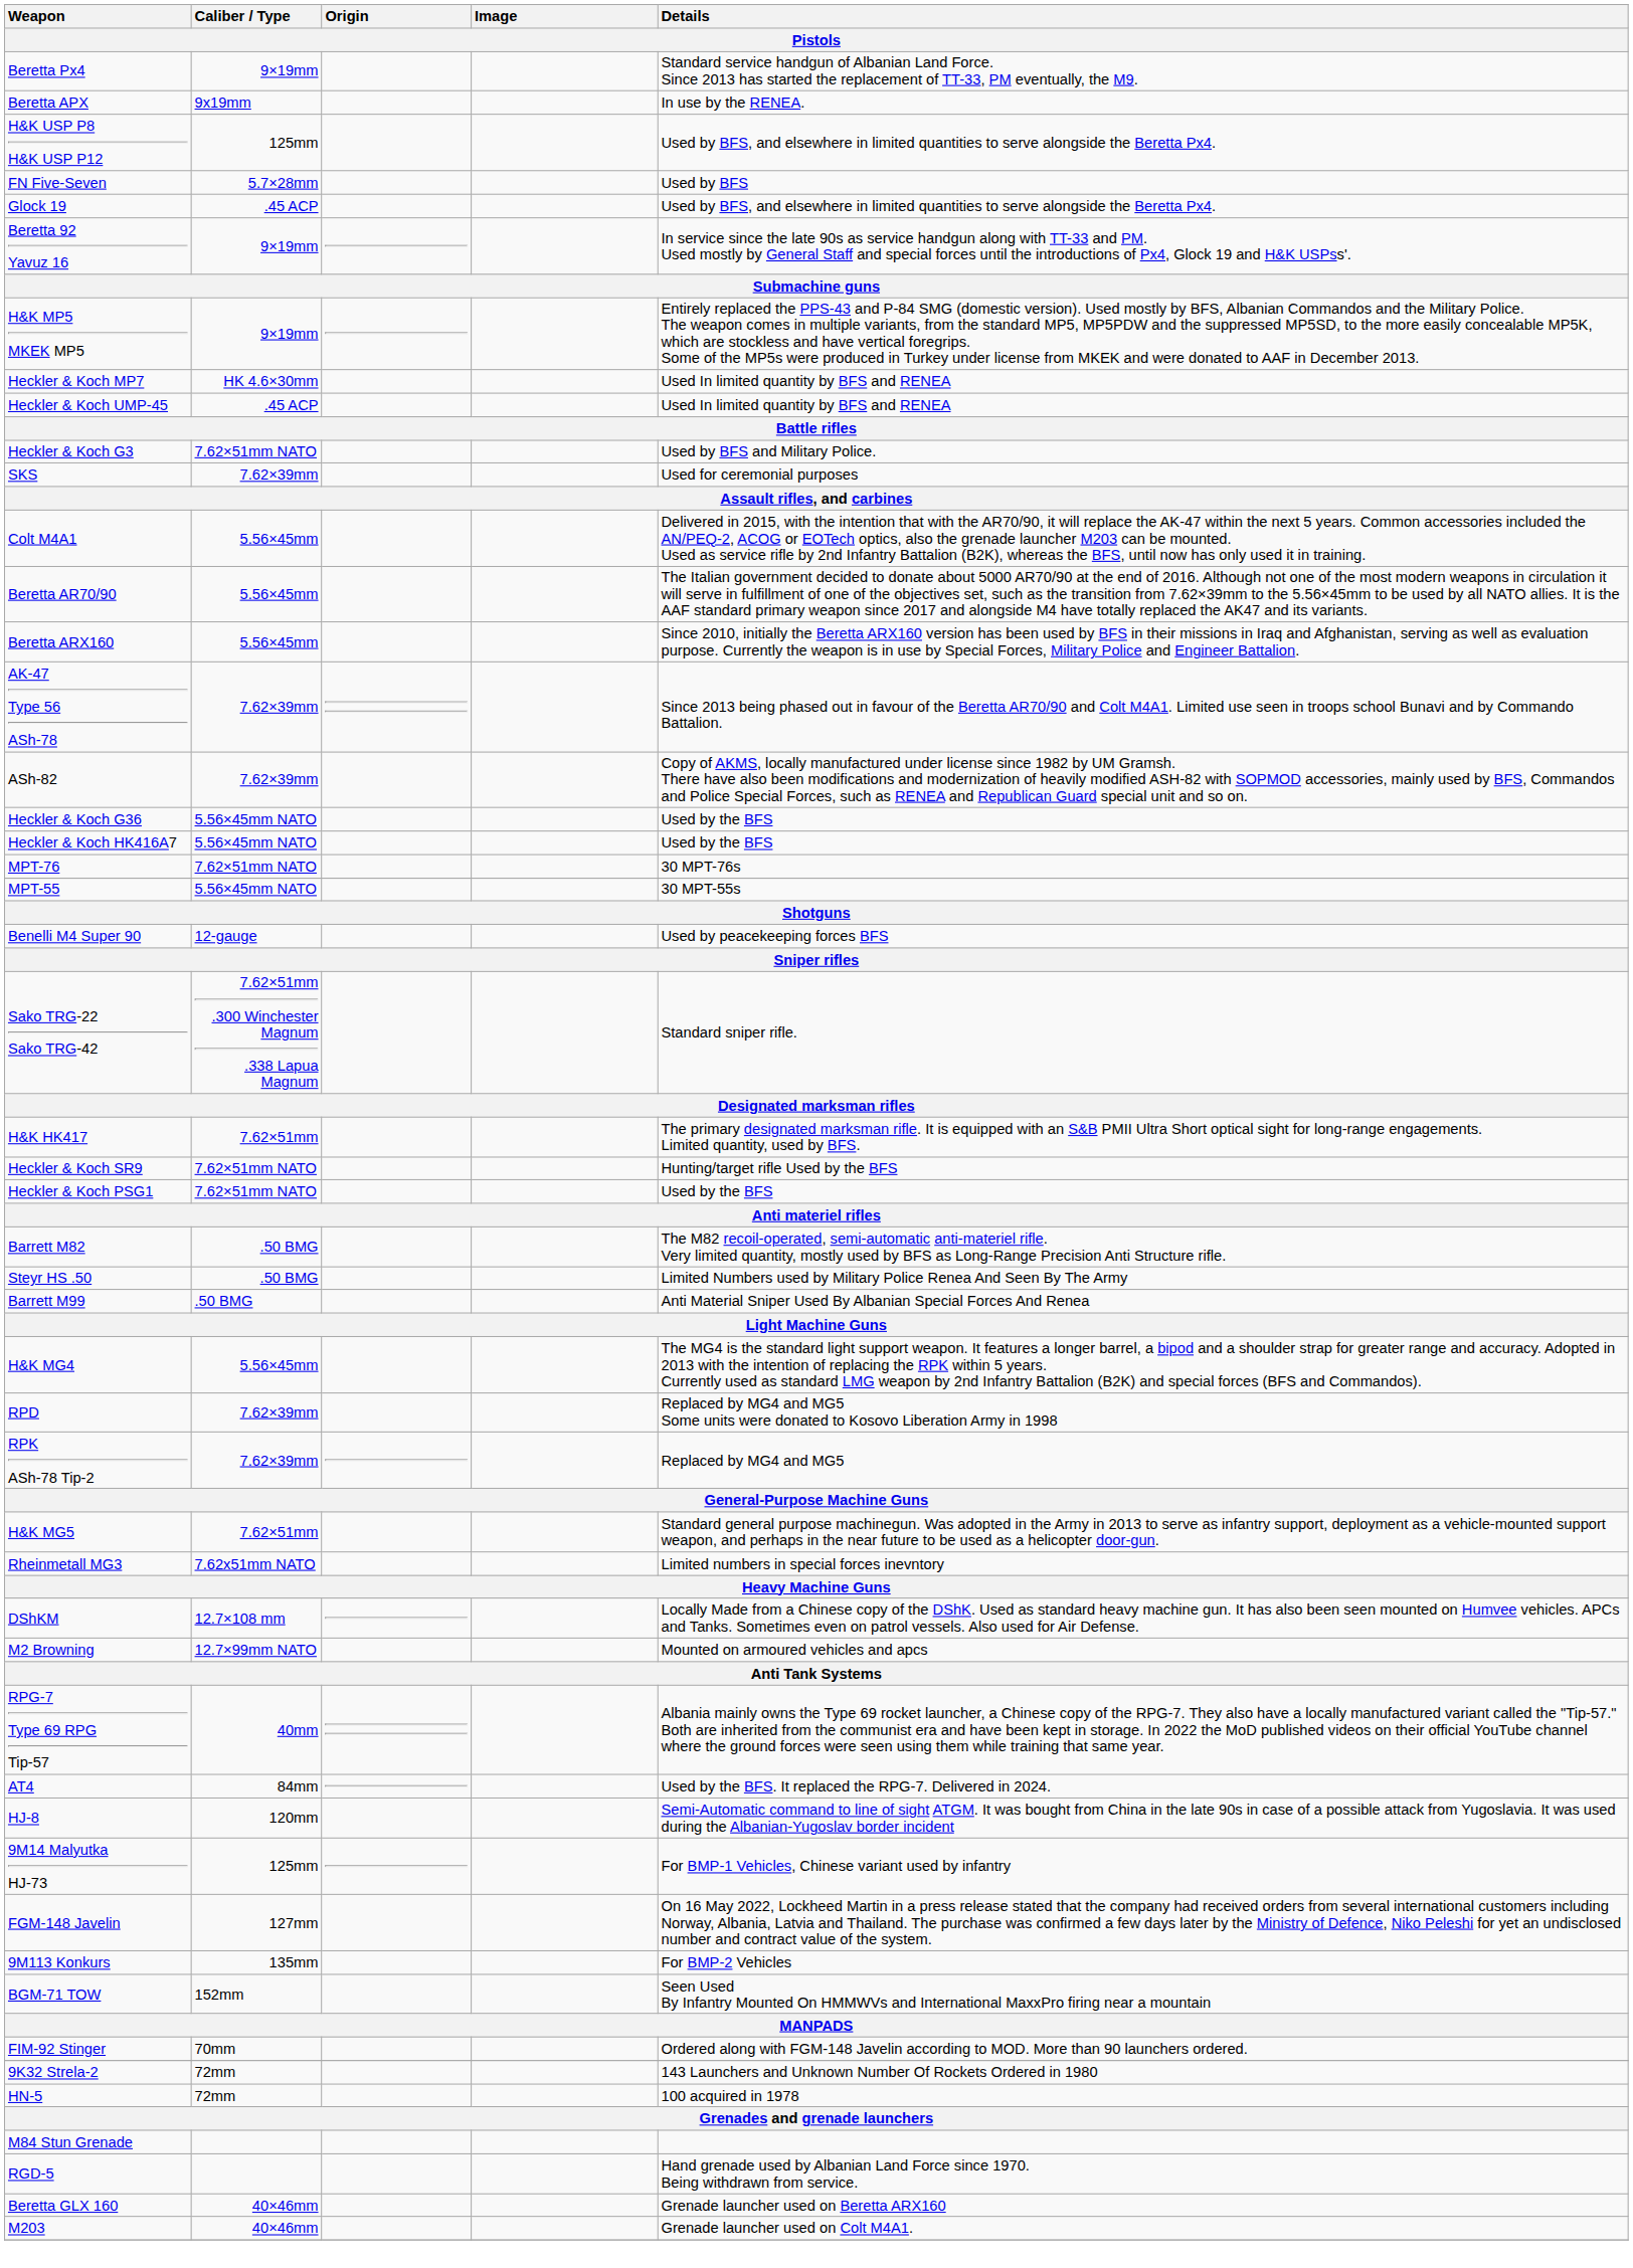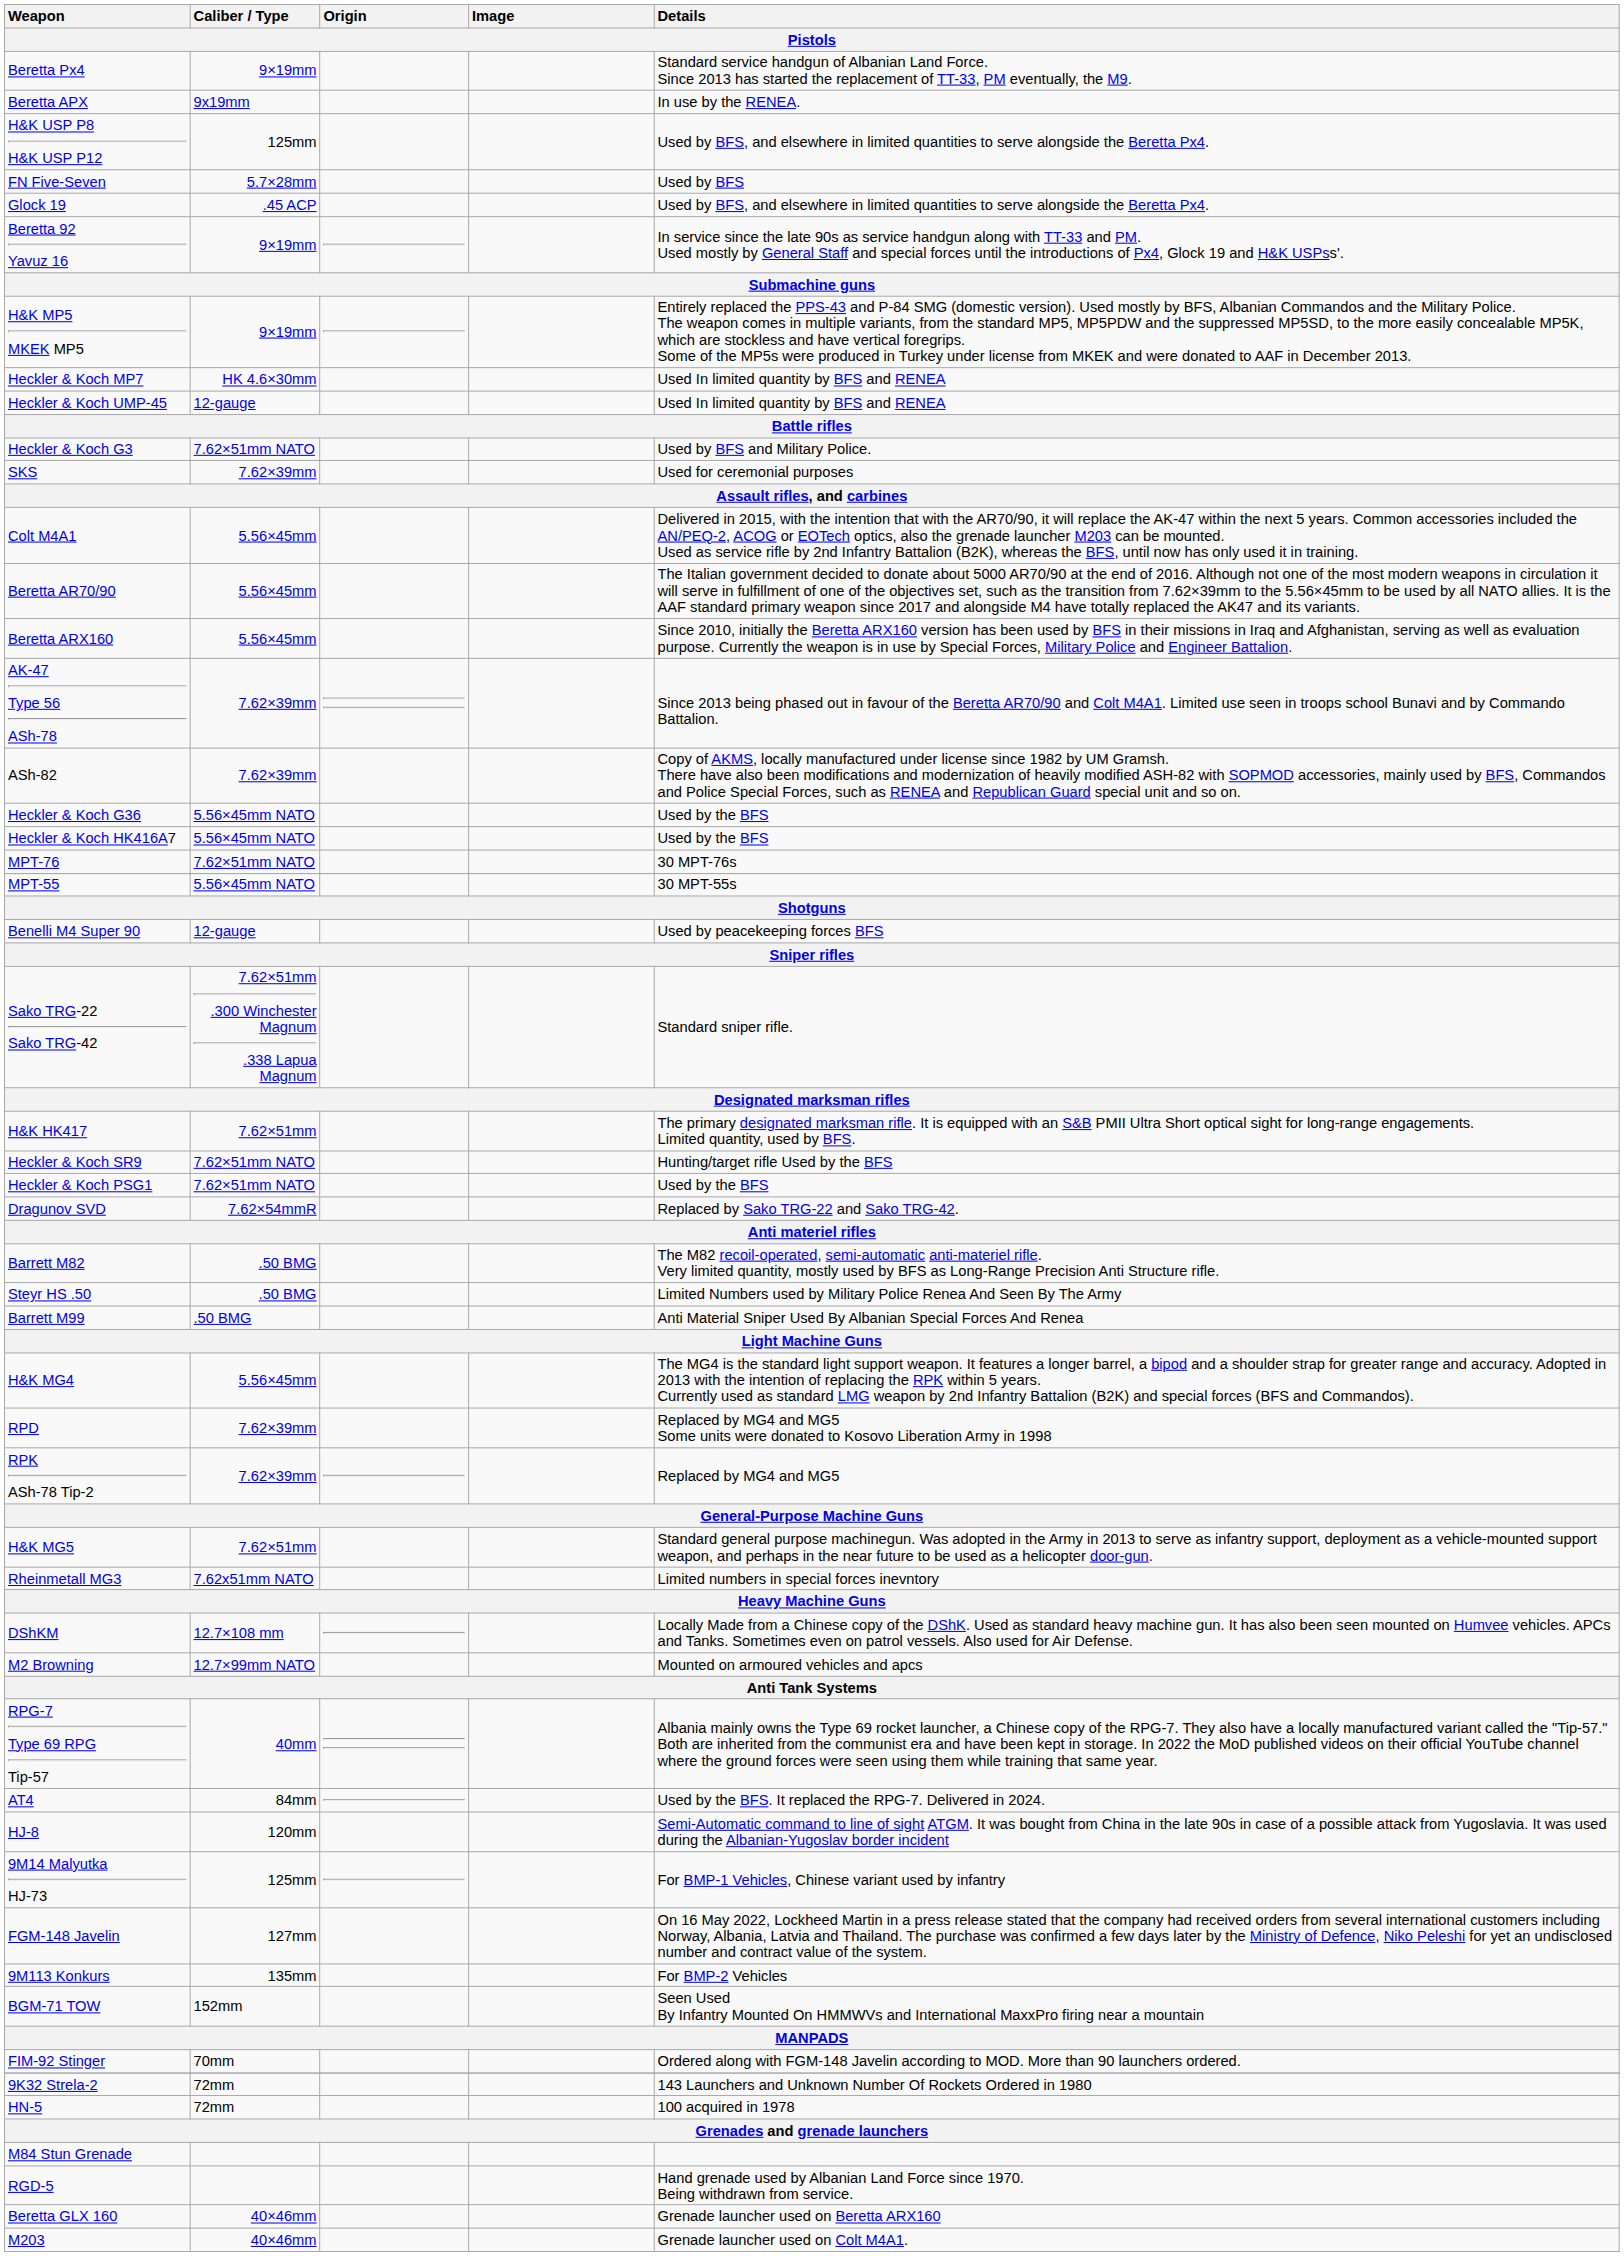Heckler & Koch UMP-45 | Caliber / Type: .45 ACP -> 12-gauge
+ row: Dragunov SVD | 7.62×54mmR | Replaced by Sako TRG-22 and Sako TRG-42.
